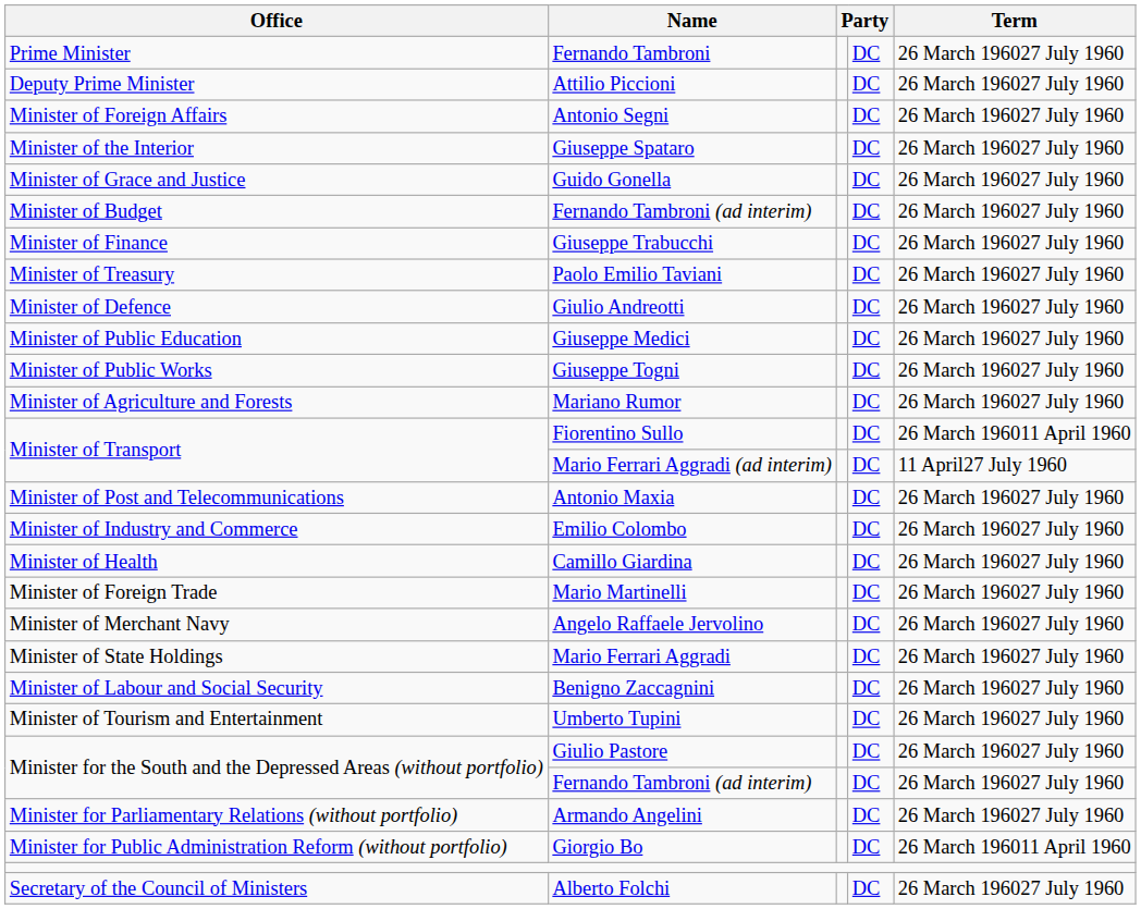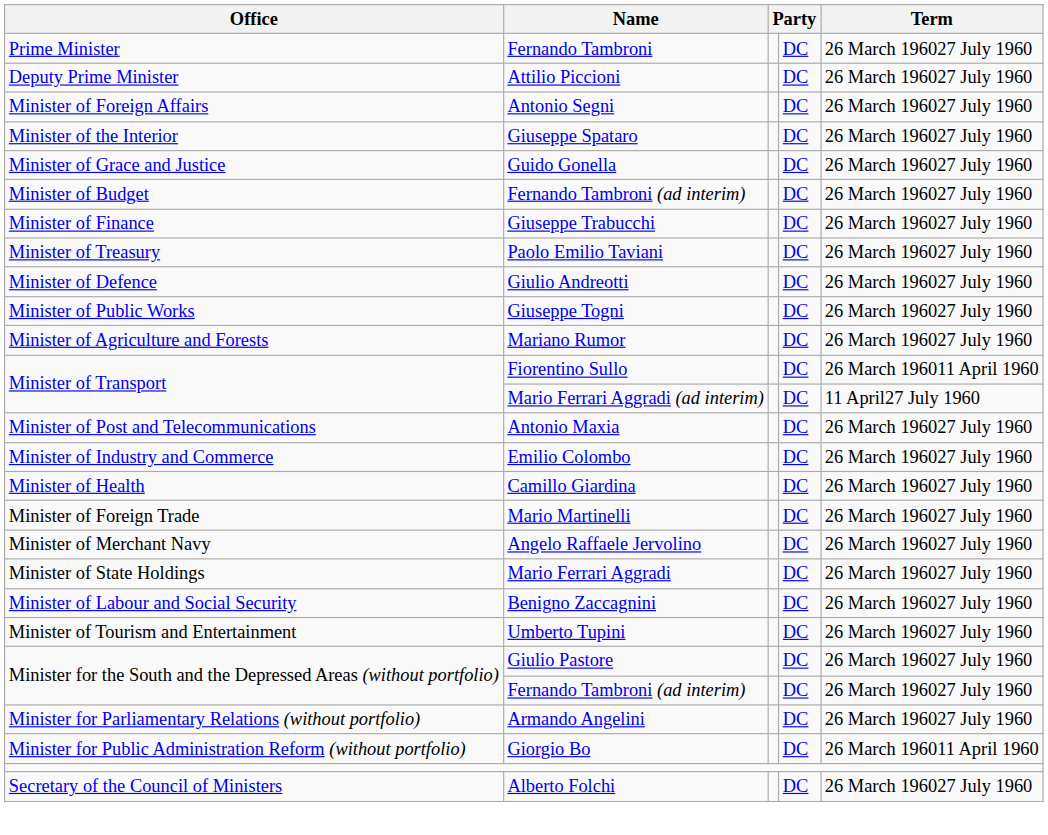- row: Minister of Public Education | Giuseppe Medici | DC | 26 March 196027 July 1960
